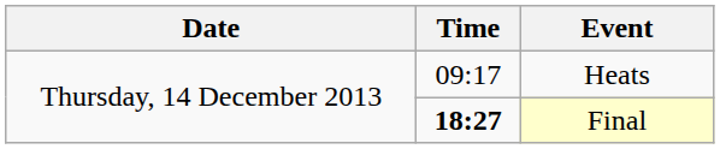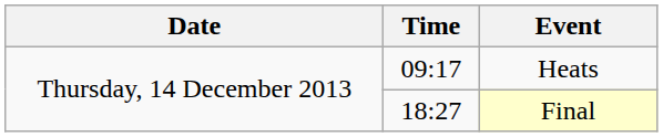Final | Time: bold -> normal
